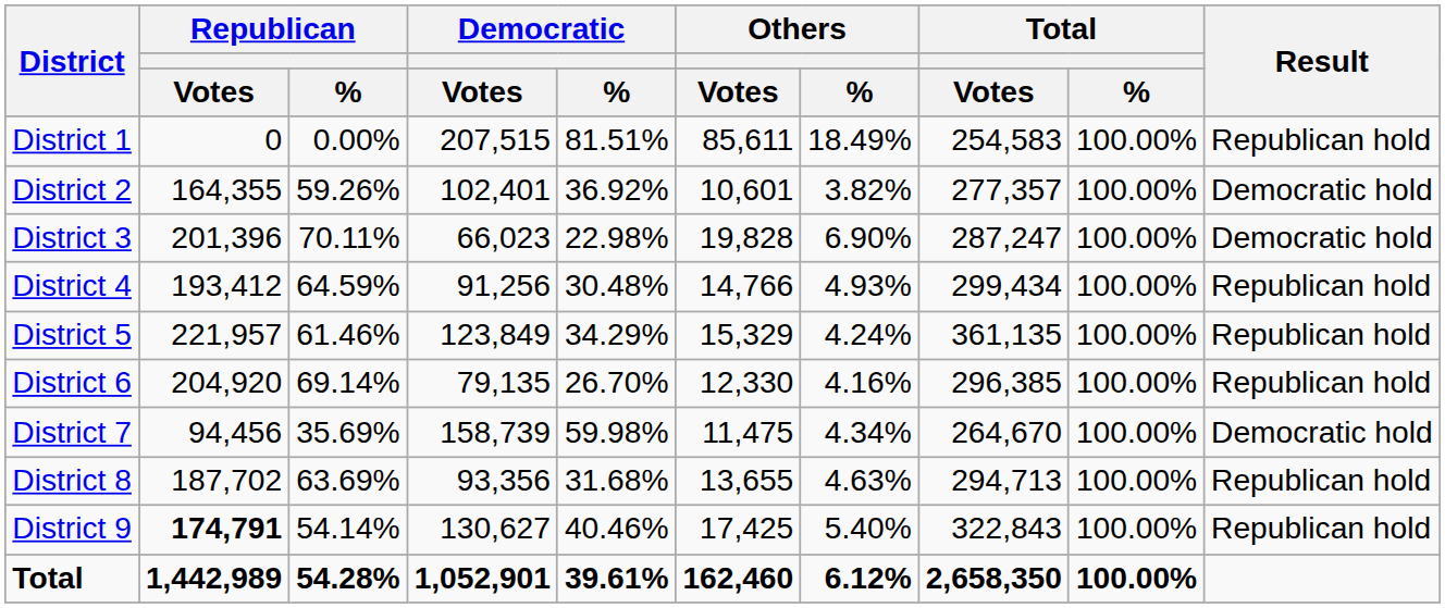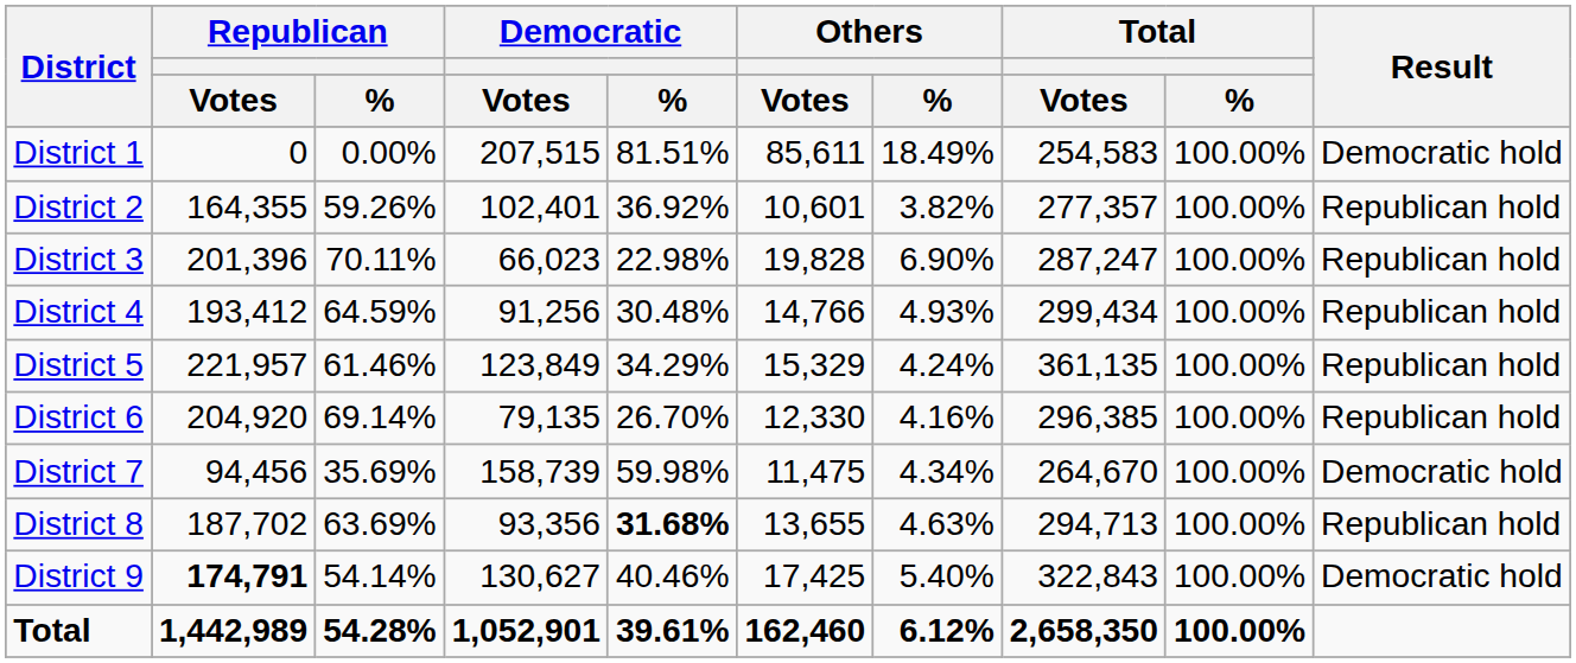District 1 | Result: Republican hold -> Democratic hold
District 2 | Result: Democratic hold -> Republican hold
District 3 | Result: Democratic hold -> Republican hold
District 8 | Democratic / %: normal -> bold
District 9 | Result: Republican hold -> Democratic hold
